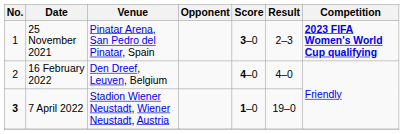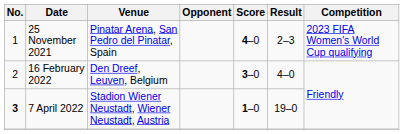25 November 2021 | Score: 3–0 -> 4–0
25 November 2021 | Competition: bold -> normal
16 February 2022 | Score: 4–0 -> 3–0
